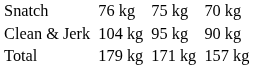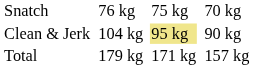Clean & Jerk | column 3: no background -> khaki background
